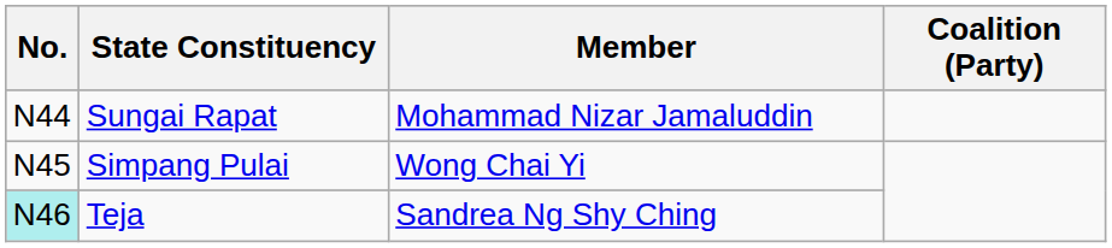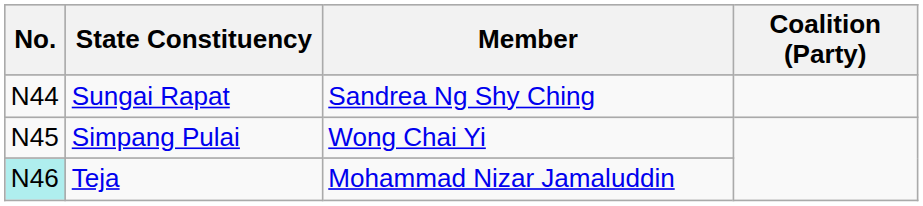Sungai Rapat | Member: Mohammad Nizar Jamaluddin -> Sandrea Ng Shy Ching
Teja | Member: Sandrea Ng Shy Ching -> Mohammad Nizar Jamaluddin
